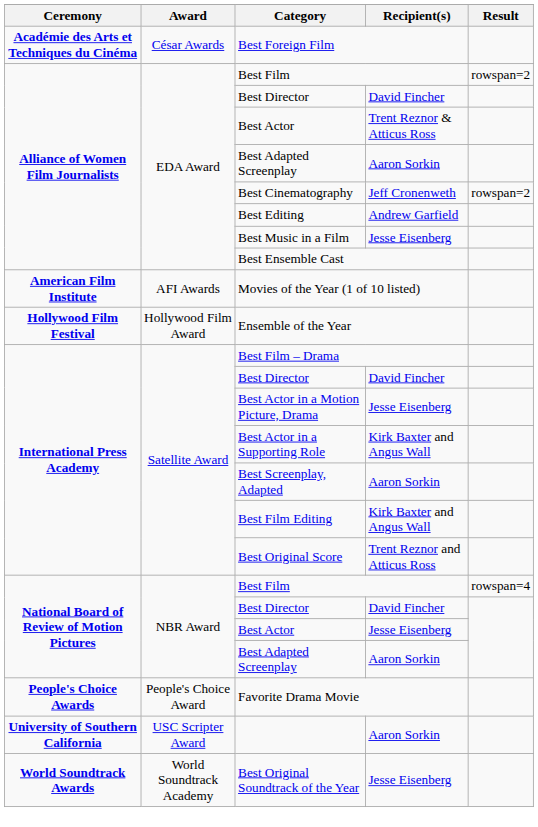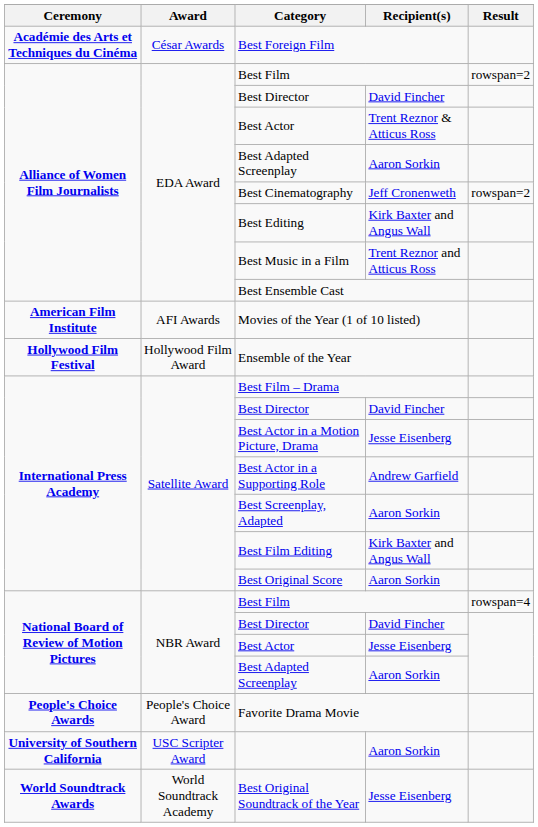Best Editing | Recipient(s): Andrew Garfield -> Kirk Baxter and Angus Wall
Best Music in a Film | Recipient(s): Jesse Eisenberg -> Trent Reznor and Atticus Ross
Best Actor in a Supporting Role | Recipient(s): Kirk Baxter and Angus Wall -> Andrew Garfield
Best Original Score | Recipient(s): Trent Reznor and Atticus Ross -> Aaron Sorkin
